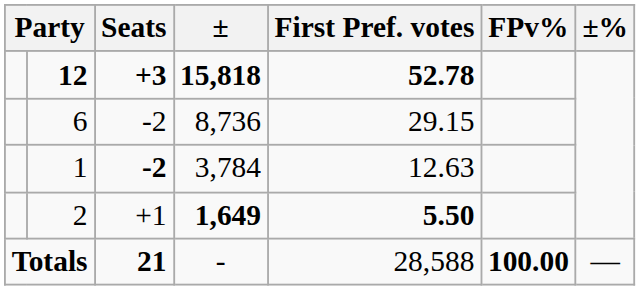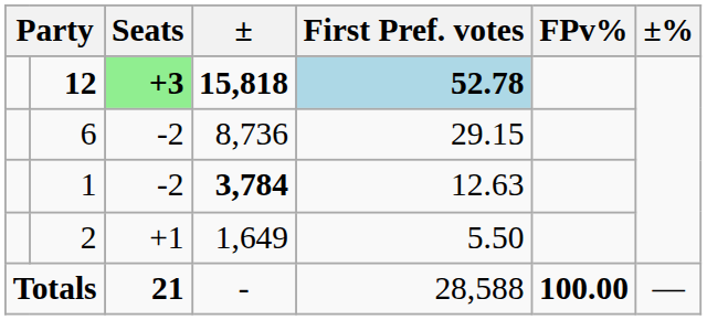12 | Seats: no background -> lightgreen background
12 | First Pref. votes: no background -> lightblue background
1 | Seats: bold -> normal
1 | ±: normal -> bold
2 | ±: bold -> normal
2 | First Pref. votes: bold -> normal
